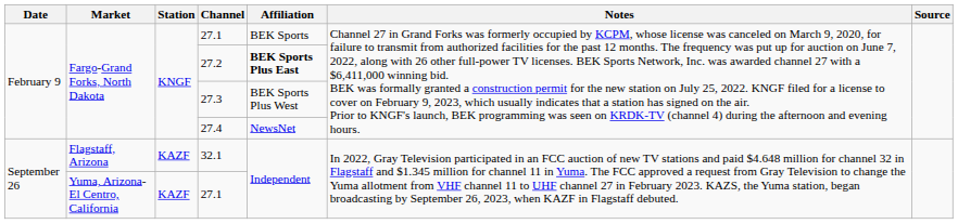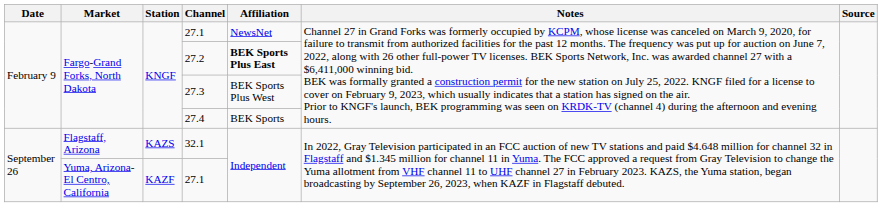Fargo-Grand Forks, North Dakota / 27.1 | Affiliation: BEK Sports -> NewsNet
27.4 | Affiliation: NewsNet -> BEK Sports
32.1 | Station: KAZF -> KAZS
